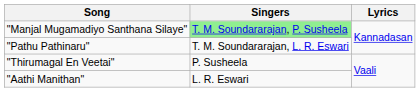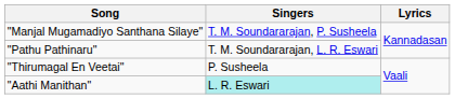"Manjal Mugamadiyo Santhana Silaye" | Singers: lightgreen background -> no background
"Aathi Manithan" | Singers: no background -> paleturquoise background
